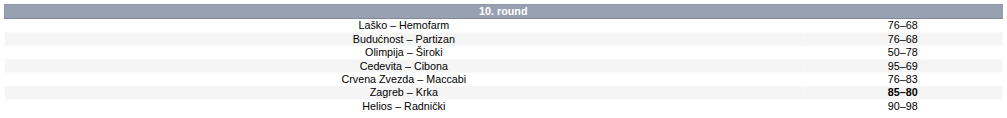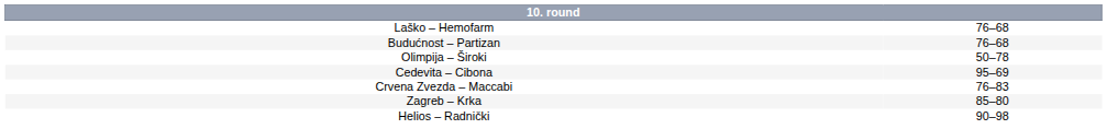Zagreb – Krka | column 2: bold -> normal
